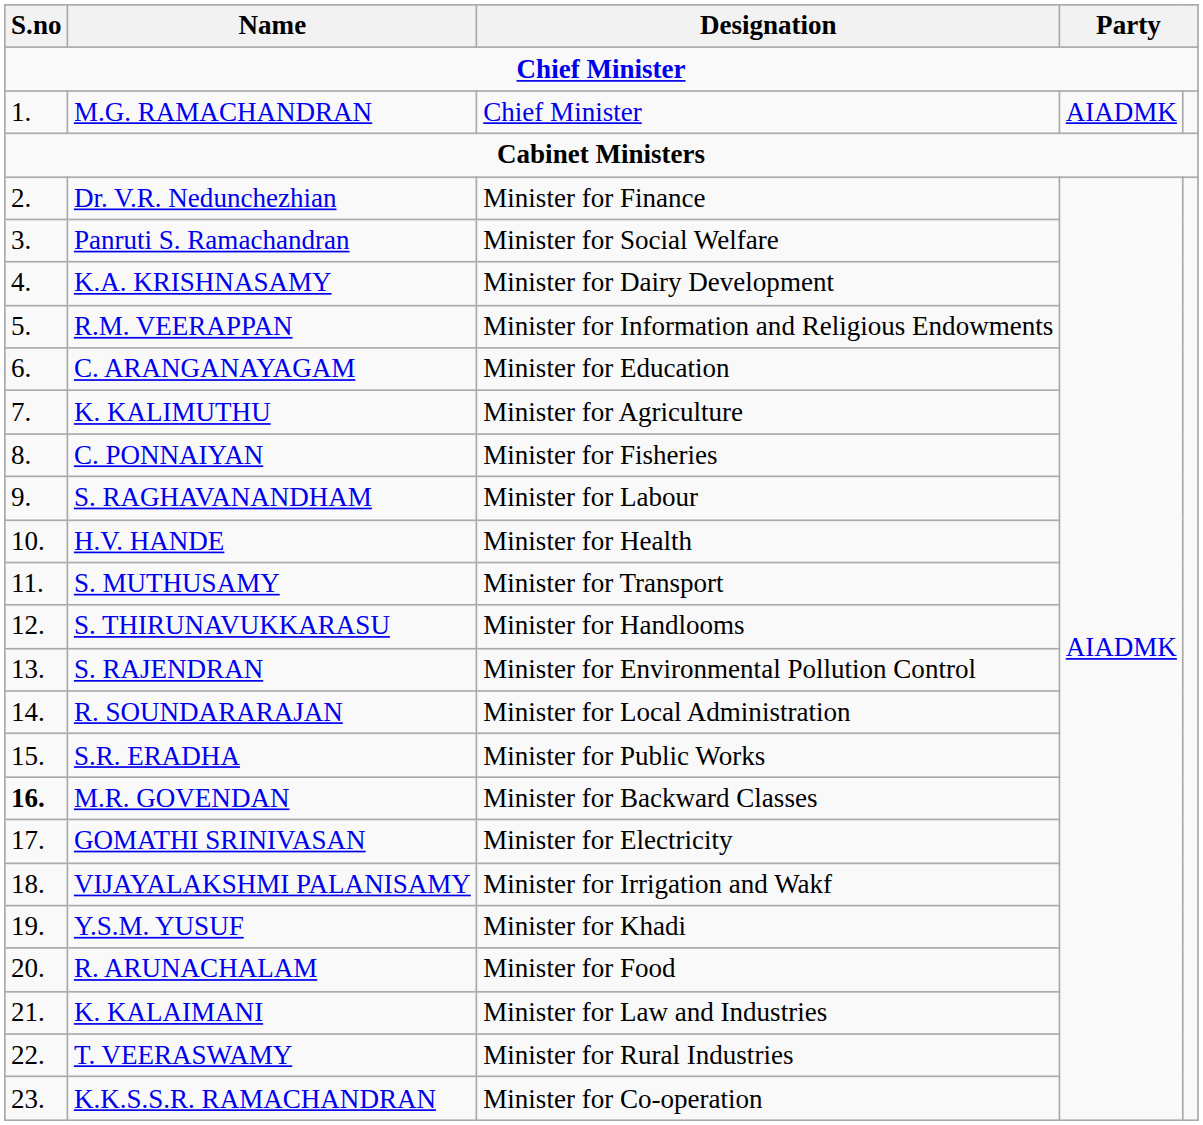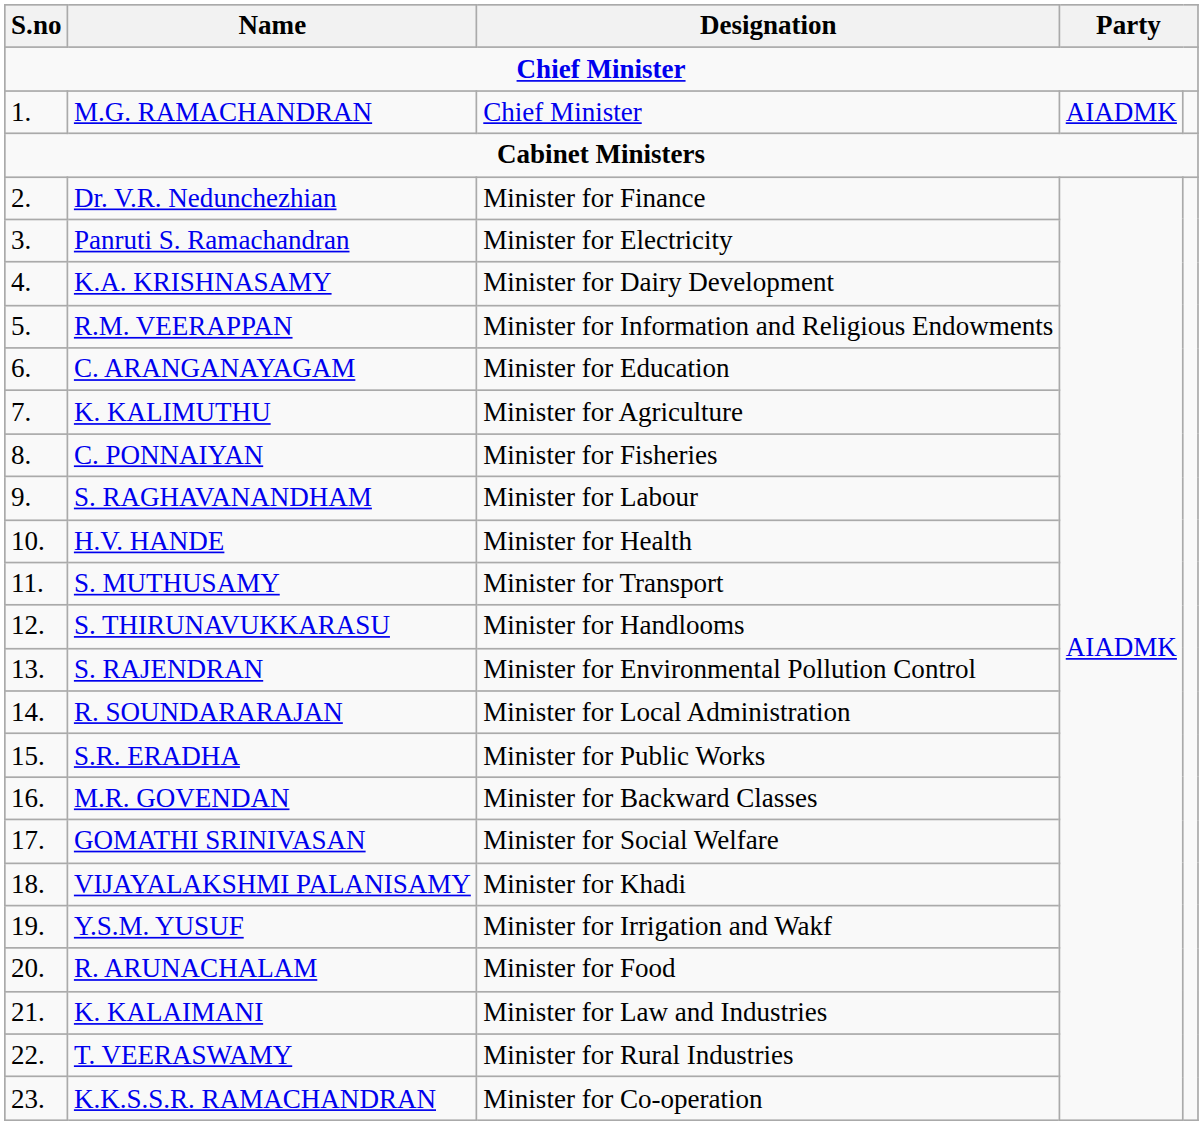Panruti S. Ramachandran | Designation: Minister for Social Welfare -> Minister for Electricity
M.R. GOVENDAN | S.no: bold -> normal
GOMATHI SRINIVASAN | Designation: Minister for Electricity -> Minister for Social Welfare
VIJAYALAKSHMI PALANISAMY | Designation: Minister for Irrigation and Wakf -> Minister for Khadi
Y.S.M. YUSUF | Designation: Minister for Khadi -> Minister for Irrigation and Wakf
